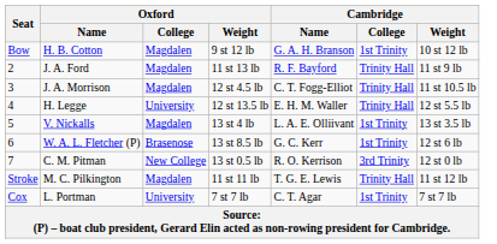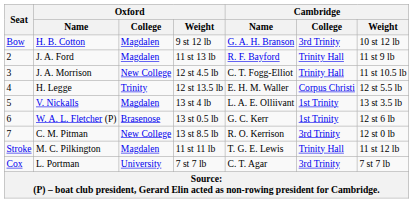H. B. Cotton | Cambridge / College: 1st Trinity -> 3rd Trinity
J. A. Morrison | Oxford / College: Magdalen -> New College
H. Legge | Oxford / College: University -> Trinity
H. Legge | Cambridge / College: Trinity Hall -> Corpus Christi
W. A. L. Fletcher (P) | Oxford / Weight: 13 st 8.5 lb -> 13 st 0.5 lb
C. M. Pitman | Oxford / Weight: 13 st 0.5 lb -> 13 st 8.5 lb
L. Portman | Cambridge / College: 1st Trinity -> 3rd Trinity
